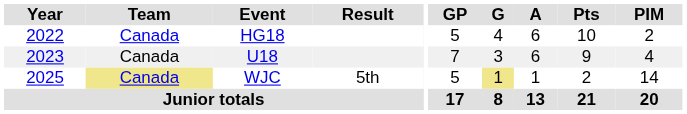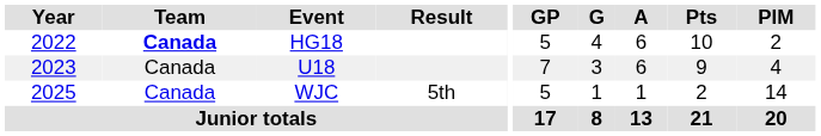HG18 | Team: normal -> bold
WJC | Team: khaki background -> no background
WJC | G: khaki background -> no background
